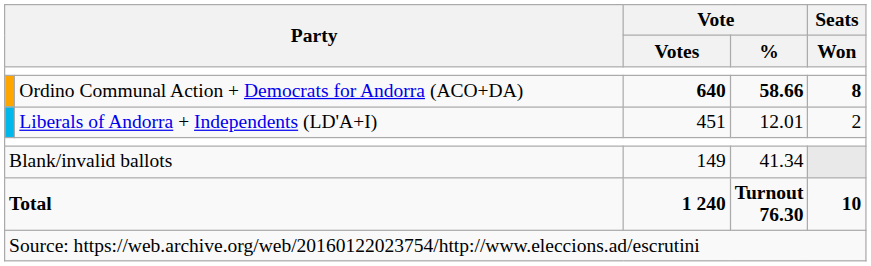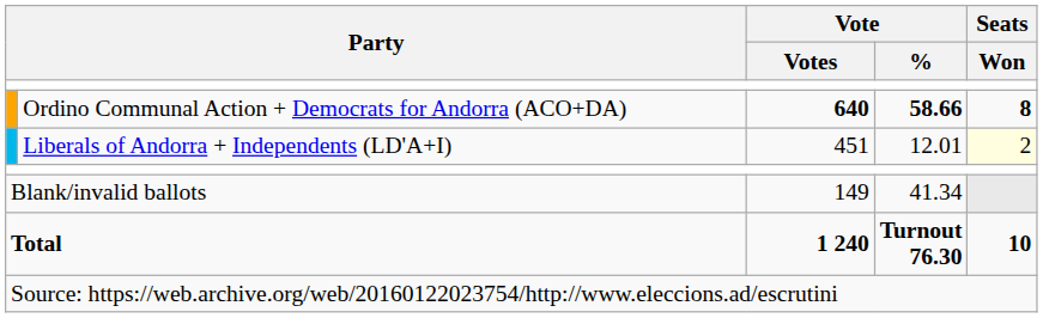Liberals of Andorra + Independents (LD'A+I) | Seats / Won: no background -> lightyellow background
